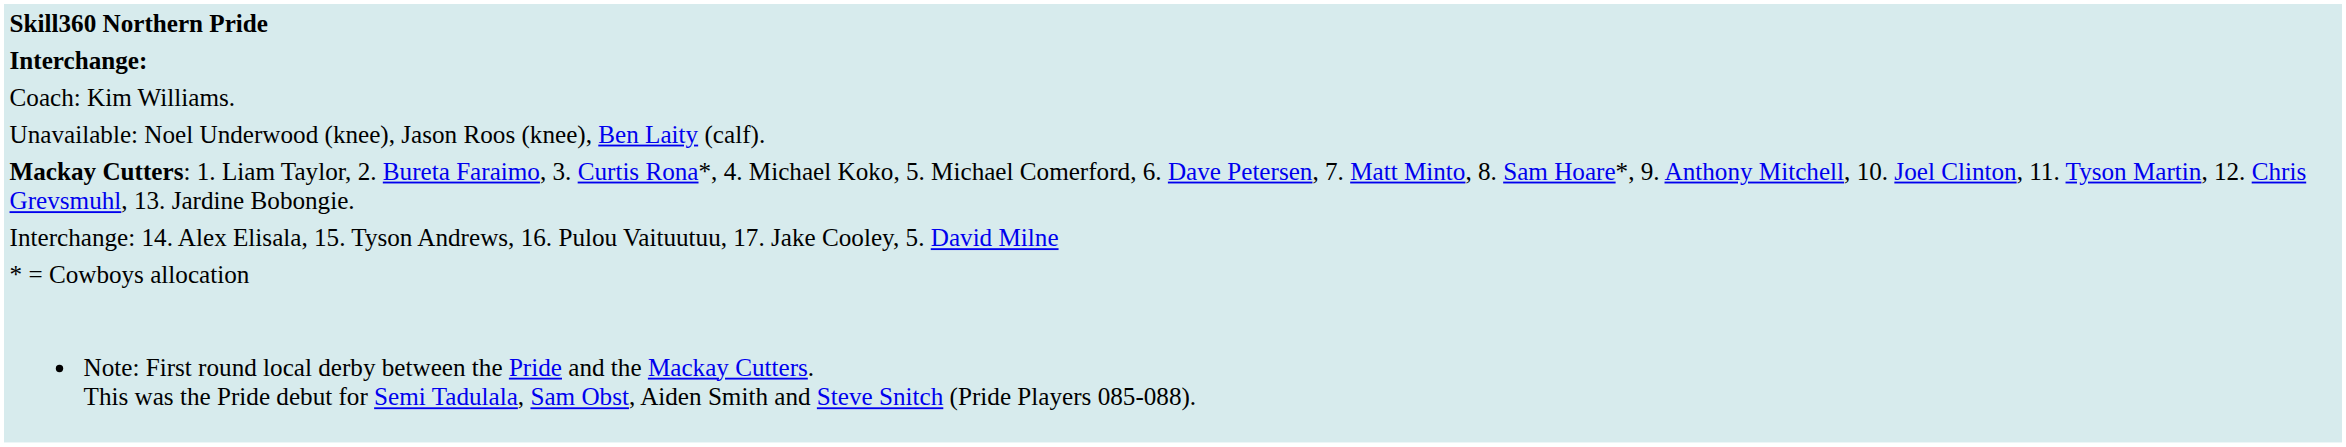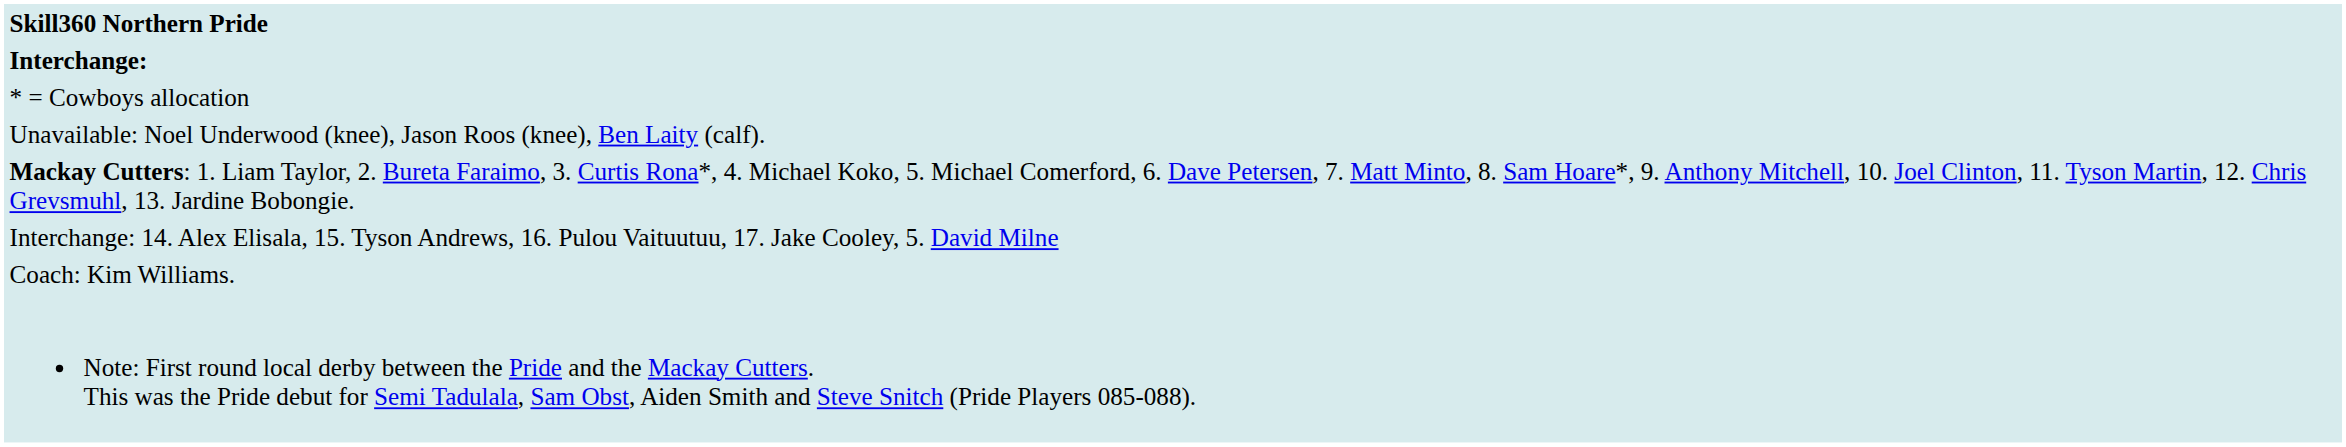row 3 | column 1: Coach: Kim Williams. -> * = Cowboys allocation
row 7 | column 1: * = Cowboys allocation -> Coach: Kim Williams.
